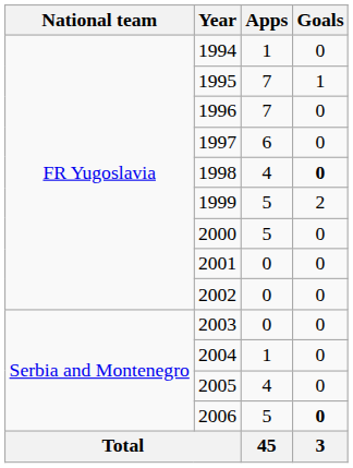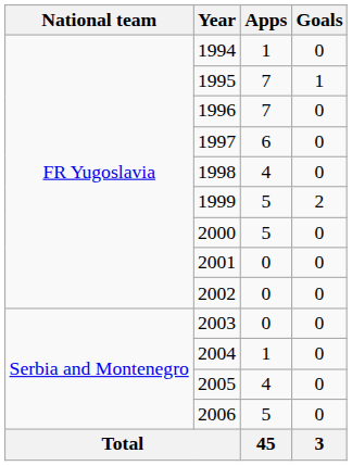1998 | Goals: bold -> normal
2006 | Goals: bold -> normal
